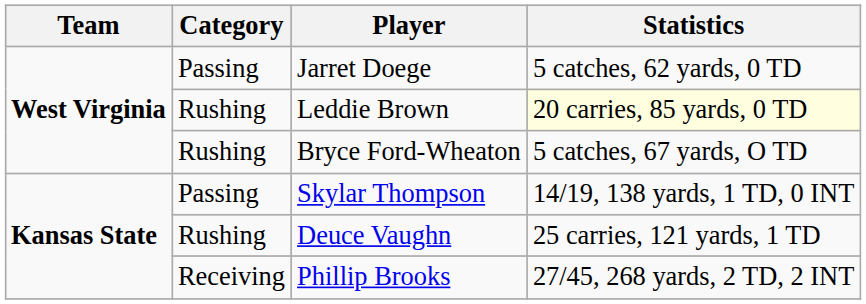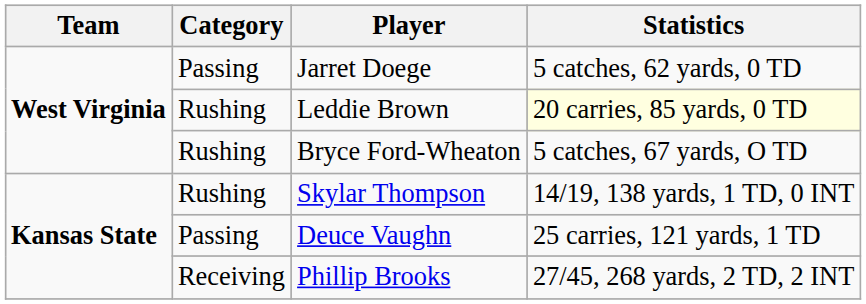Skylar Thompson | Category: Passing -> Rushing
Deuce Vaughn | Category: Rushing -> Passing
